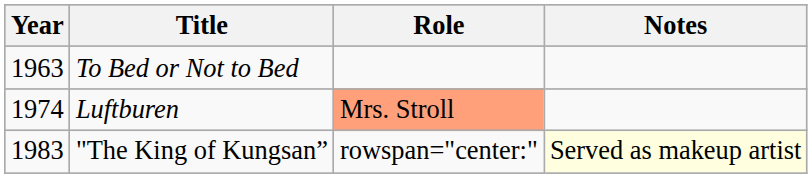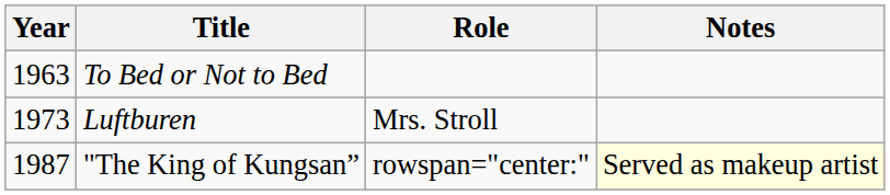Luftburen | Year: 1974 -> 1973
Luftburen | Role: lightsalmon background -> no background
"The King of Kungsan” | Year: 1983 -> 1987
